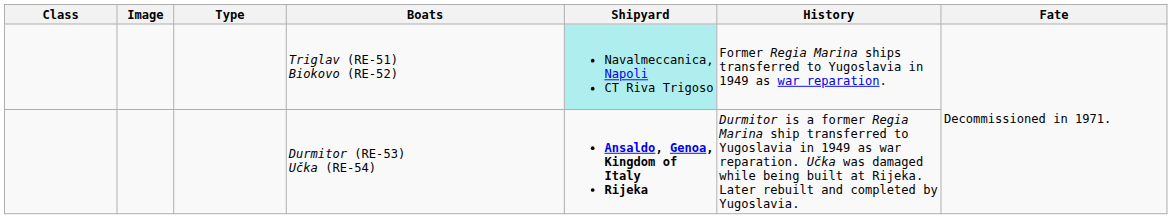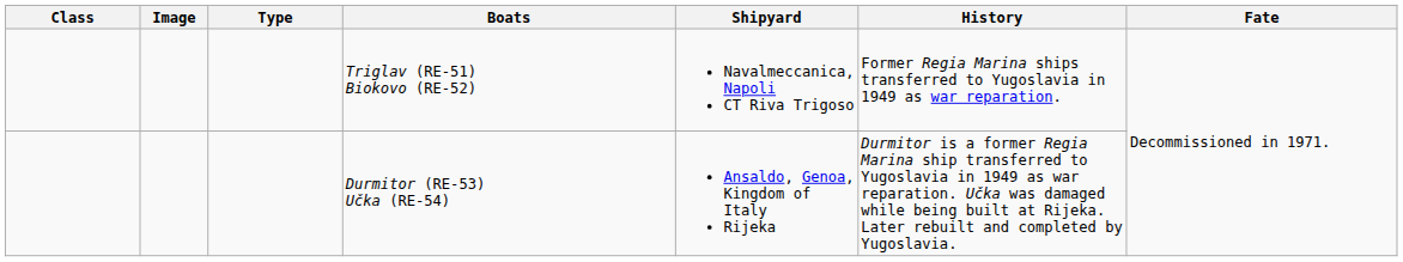Triglav (RE-51) Biokovo (RE-52) | Shipyard: paleturquoise background -> no background
Durmitor (RE-53) Učka (RE-54) | Shipyard: bold -> normal
